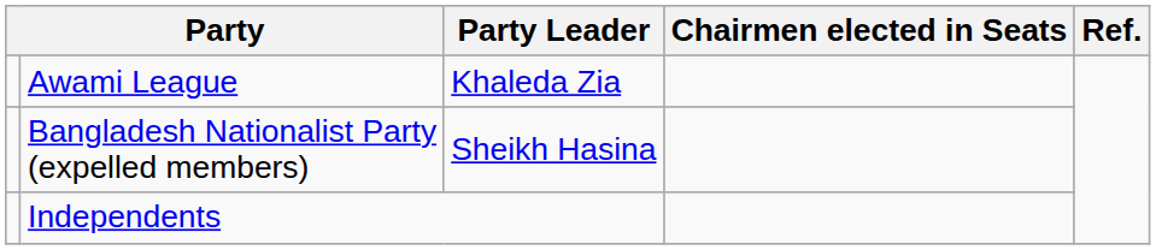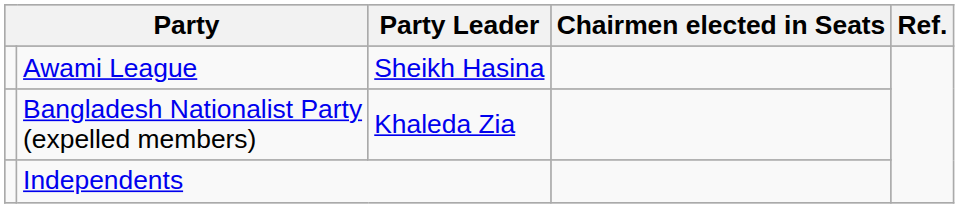Awami League | Party Leader: Khaleda Zia -> Sheikh Hasina
Bangladesh Nationalist Party (expelled members) | Party Leader: Sheikh Hasina -> Khaleda Zia
